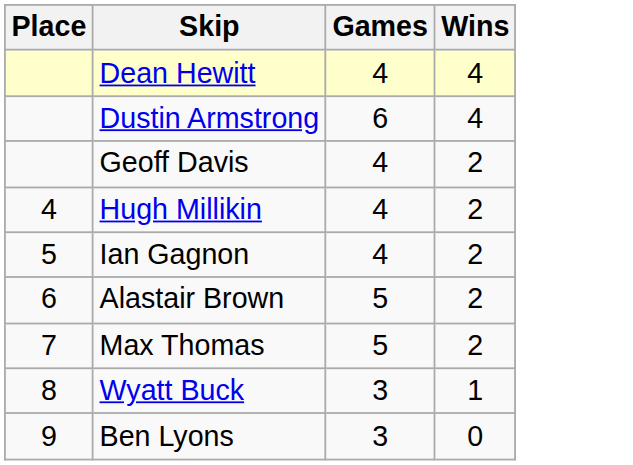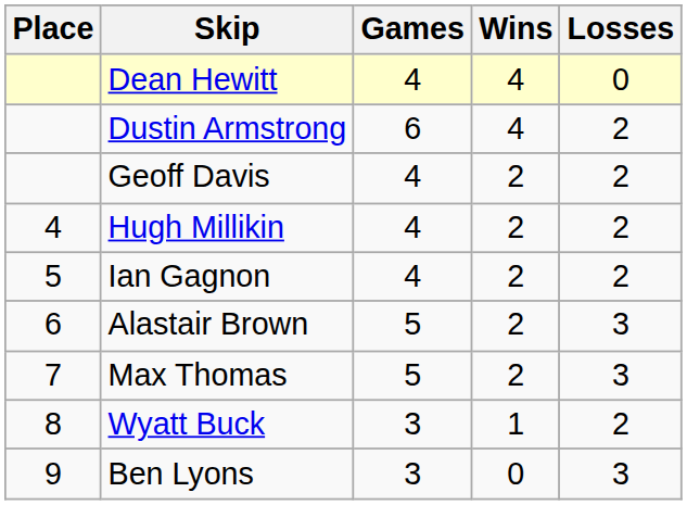+ column: Losses | 0 | 2 | 2 | 2 | 2 | 3 | 3 | 2 | 3
